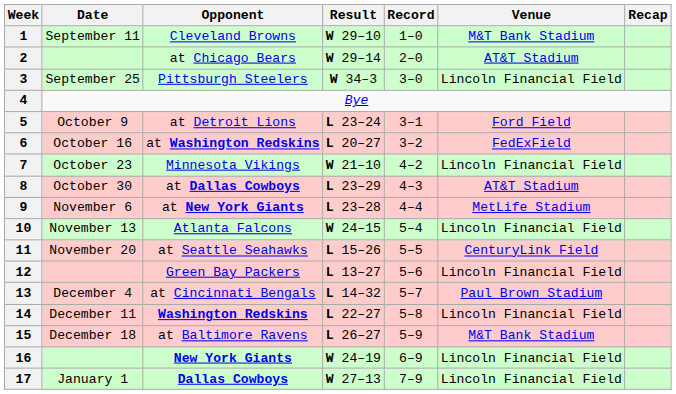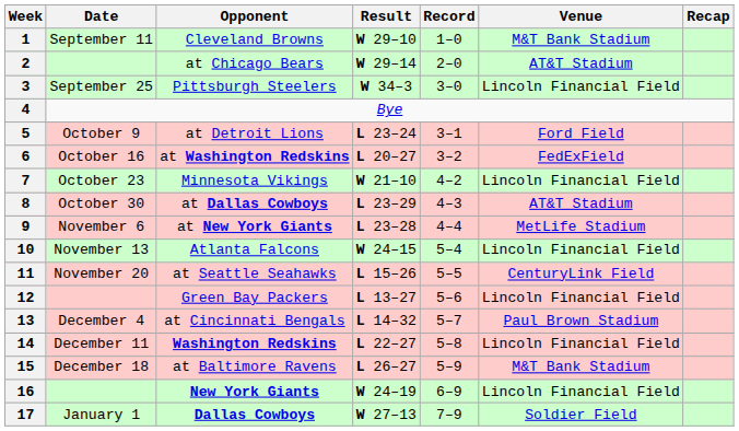17 | Venue: Lincoln Financial Field -> Soldier Field
